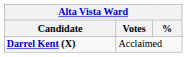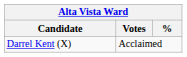Darrel Kent (X) | Candidate: bold -> normal
